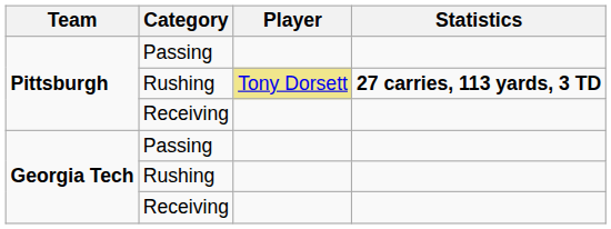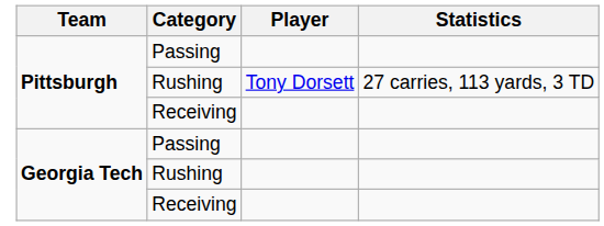Pittsburgh / Rushing | Player: khaki background -> no background
Pittsburgh / Rushing | Statistics: bold -> normal
